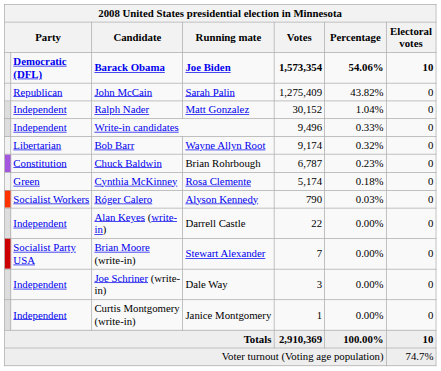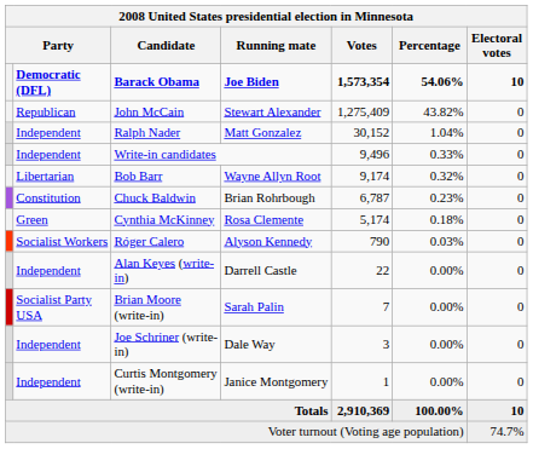John McCain | Running mate: Sarah Palin -> Stewart Alexander
Brian Moore (write-in) | Running mate: Stewart Alexander -> Sarah Palin
